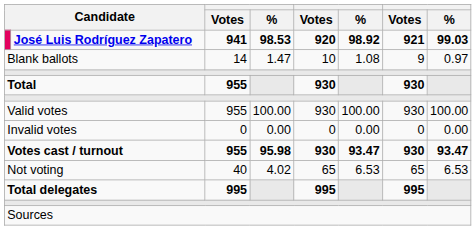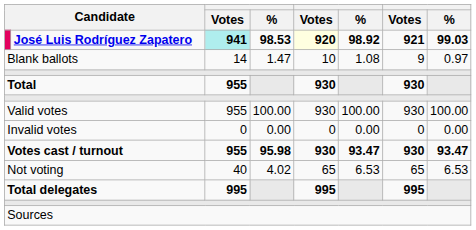José Luis Rodríguez Zapatero | column 3: no background -> paleturquoise background
José Luis Rodríguez Zapatero | column 5: no background -> lightyellow background
